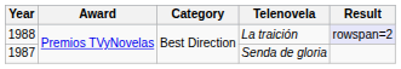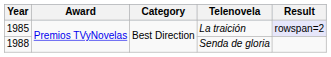La traición | Year: 1988 -> 1985
Senda de gloria | Year: 1987 -> 1988
